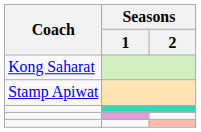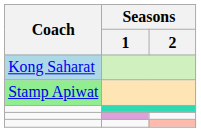Kong Saharat | Coach: no background -> lightblue background
Stamp Apiwat | Coach: no background -> lightgreen background
